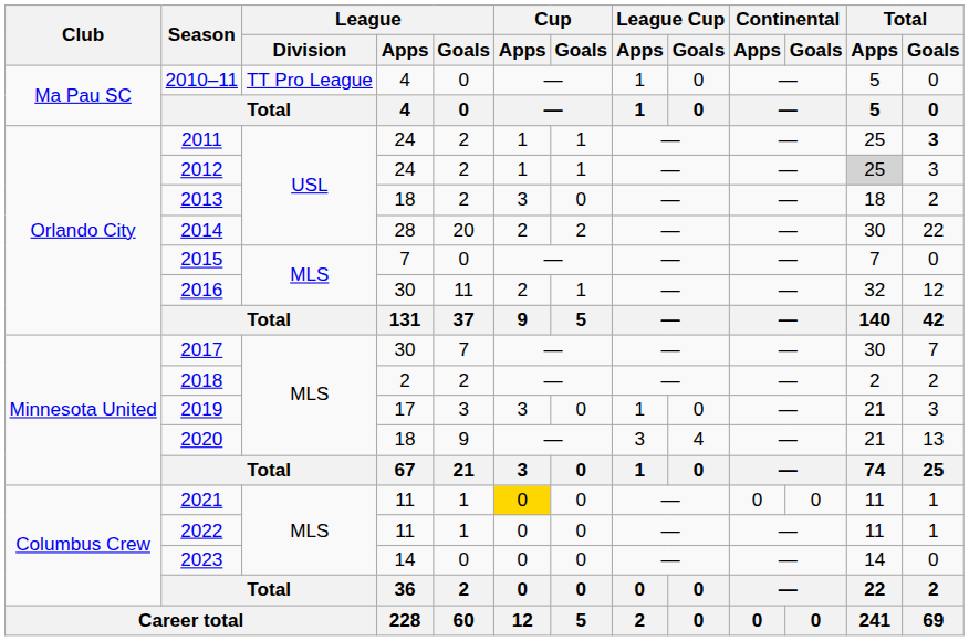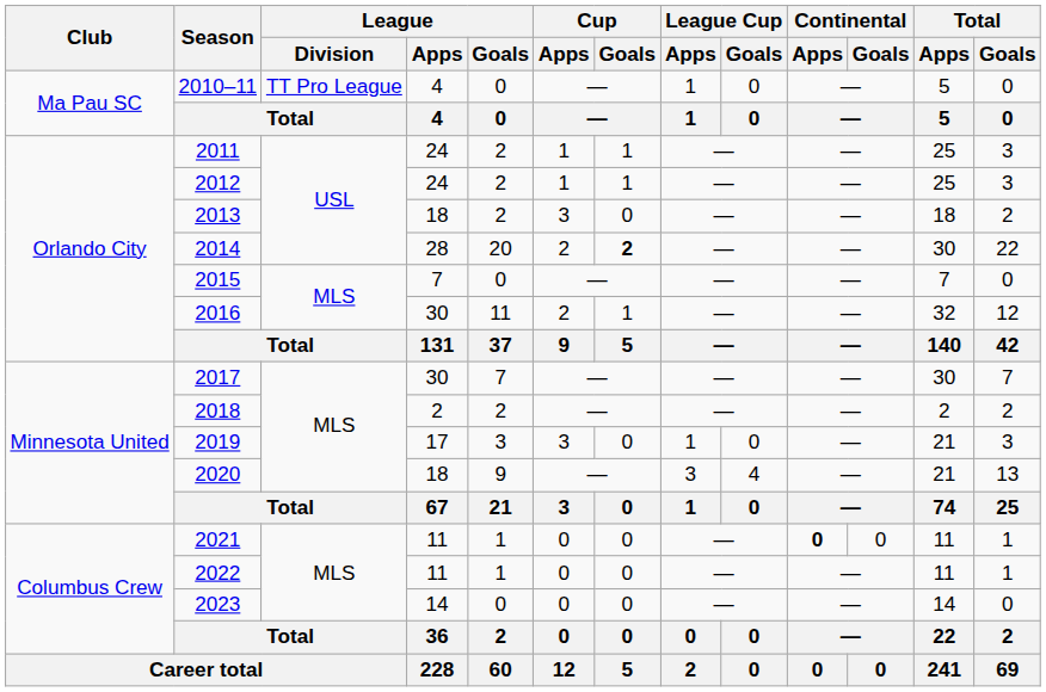2011 | Total / Goals: bold -> normal
2012 | Total / Apps: lightgrey background -> no background
2014 | Cup / Goals: normal -> bold
2021 | Cup / Apps: gold background -> no background
2021 | Continental / Apps: normal -> bold
